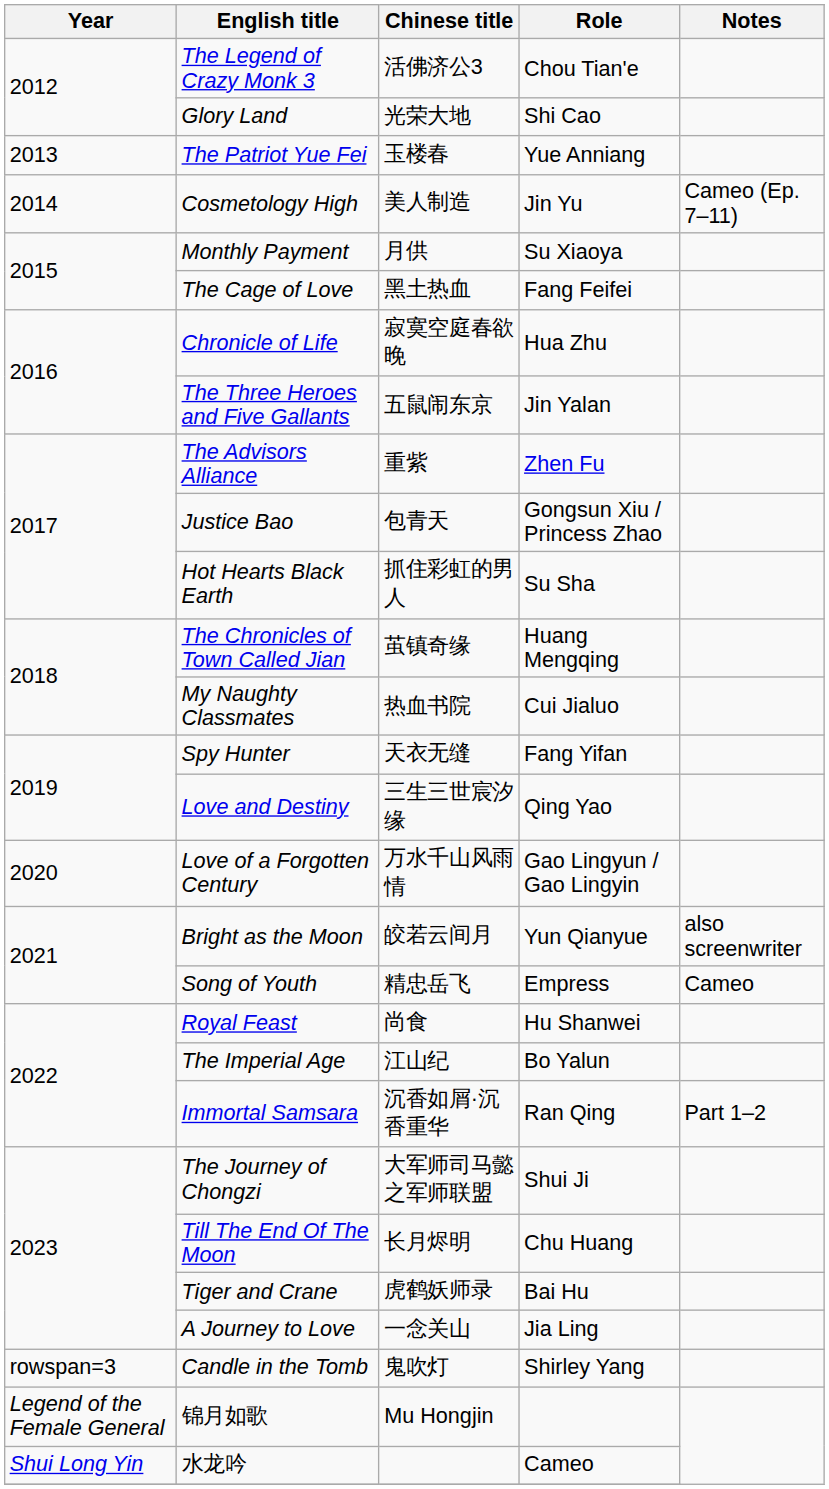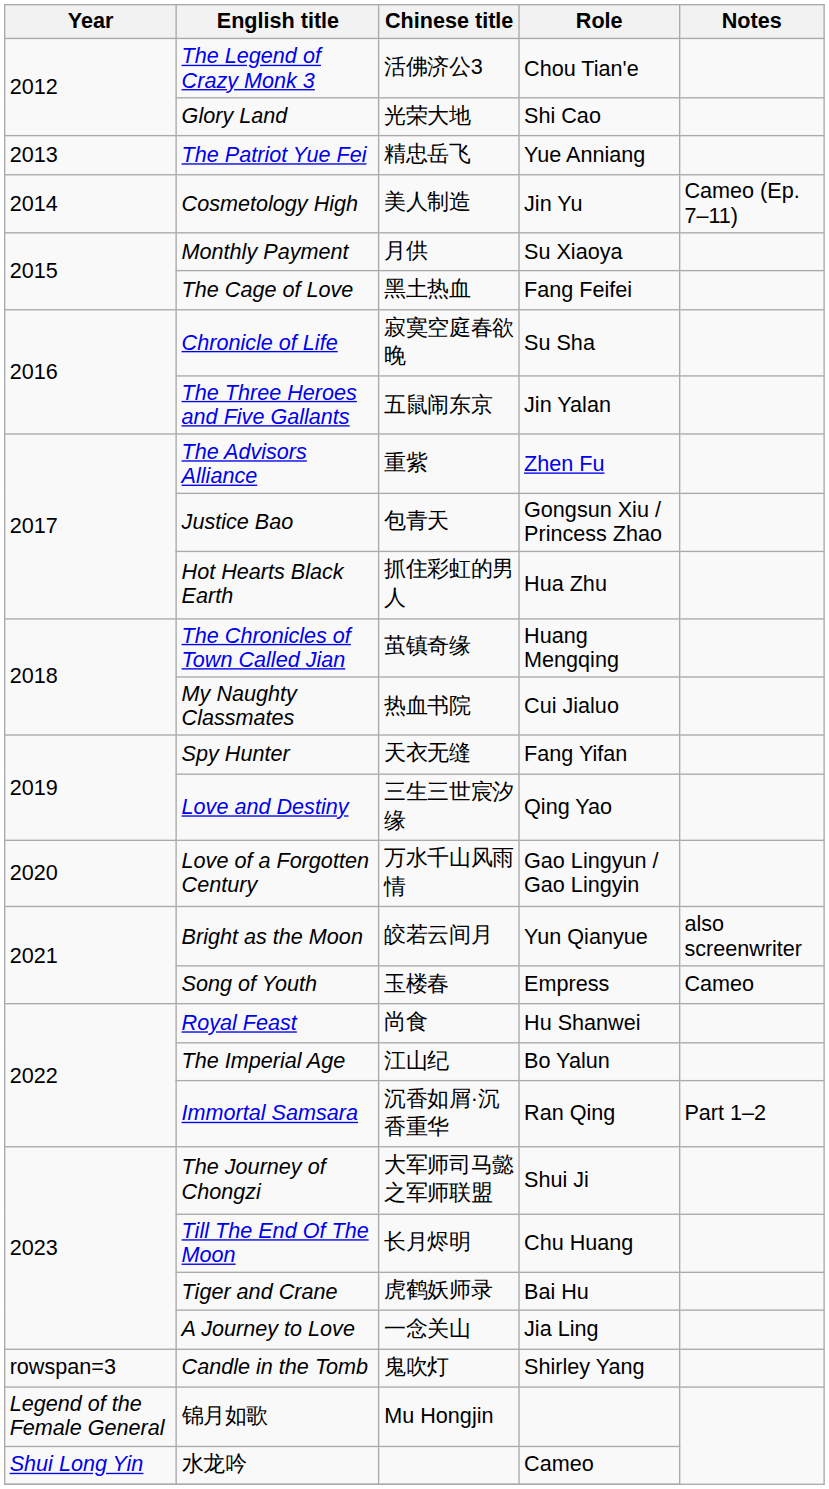The Patriot Yue Fei | Chinese title: 玉楼春 -> 精忠岳飞
Chronicle of Life | Role: Hua Zhu -> Su Sha
Hot Hearts Black Earth | Role: Su Sha -> Hua Zhu
Song of Youth | Chinese title: 精忠岳飞 -> 玉楼春
